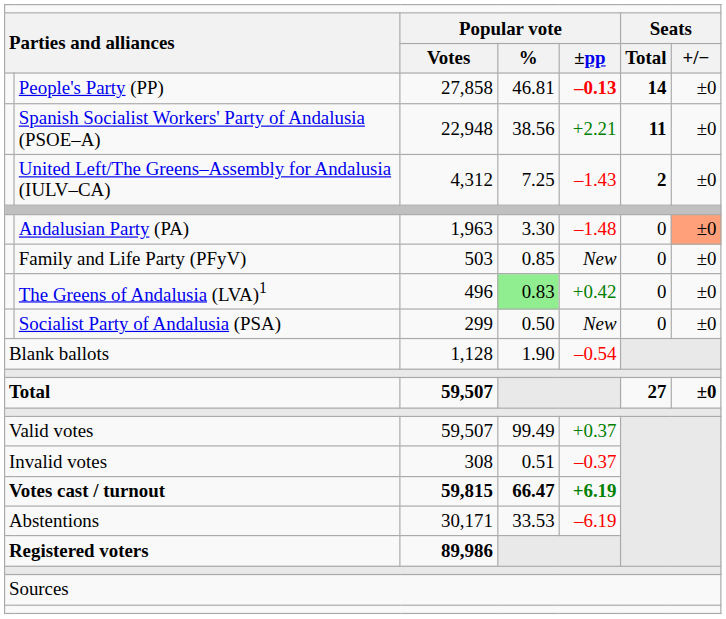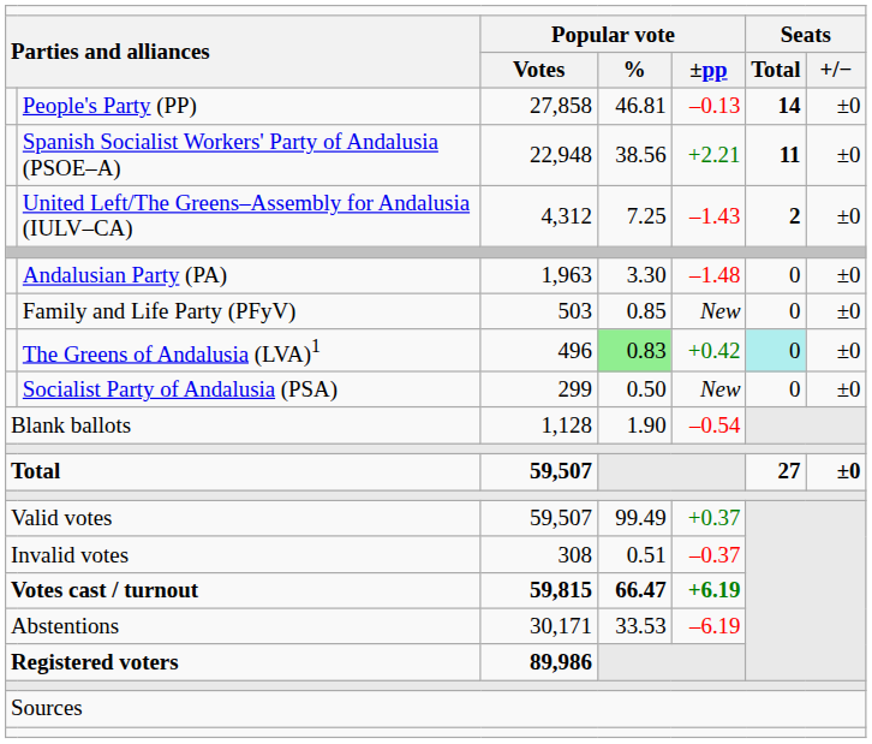People's Party (PP) | column 5: bold -> normal
Andalusian Party (PA) | column 7: lightsalmon background -> no background
The Greens of Andalusia (LVA)1 | column 6: no background -> paleturquoise background
